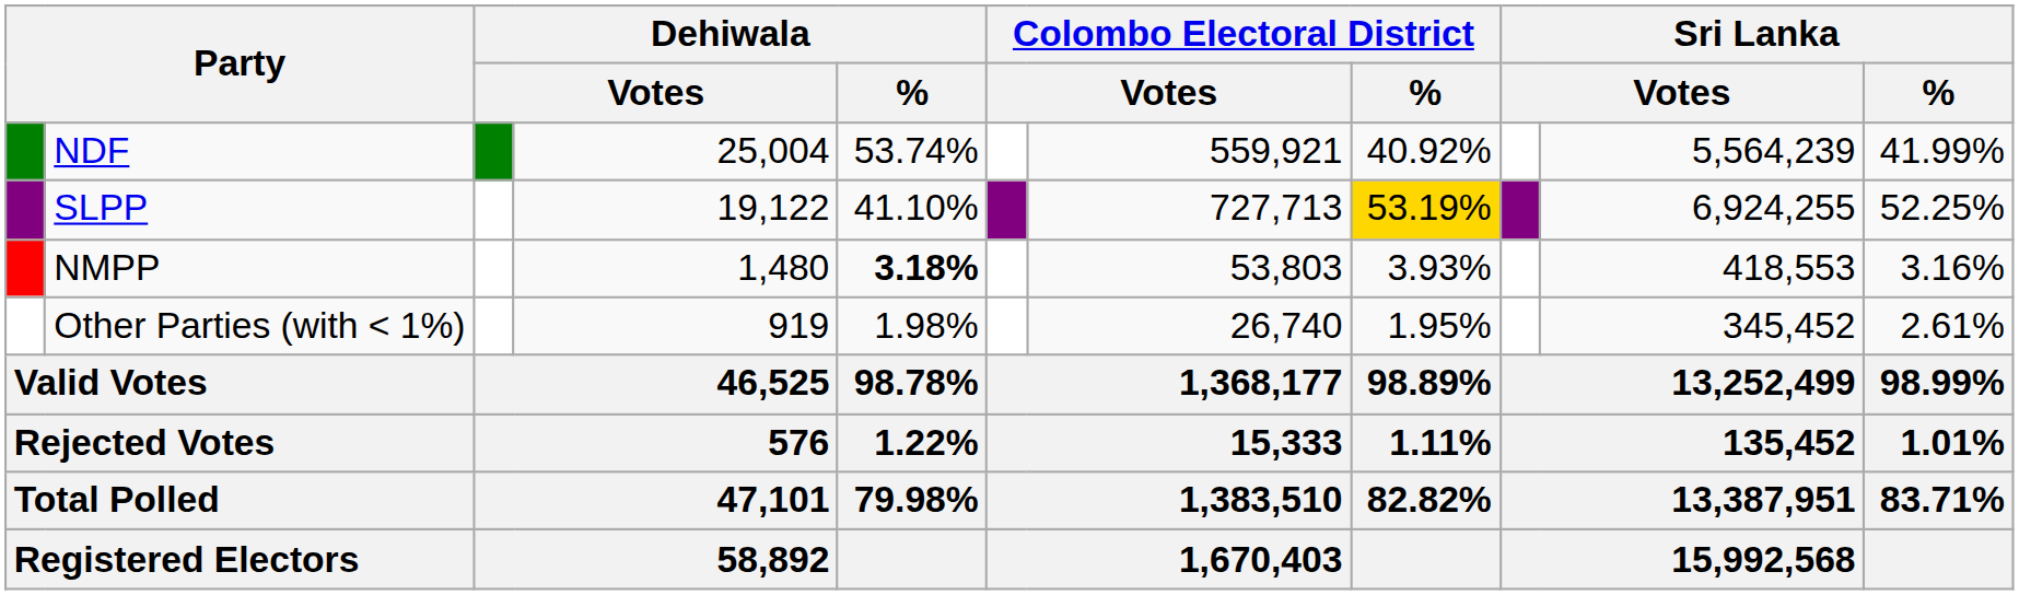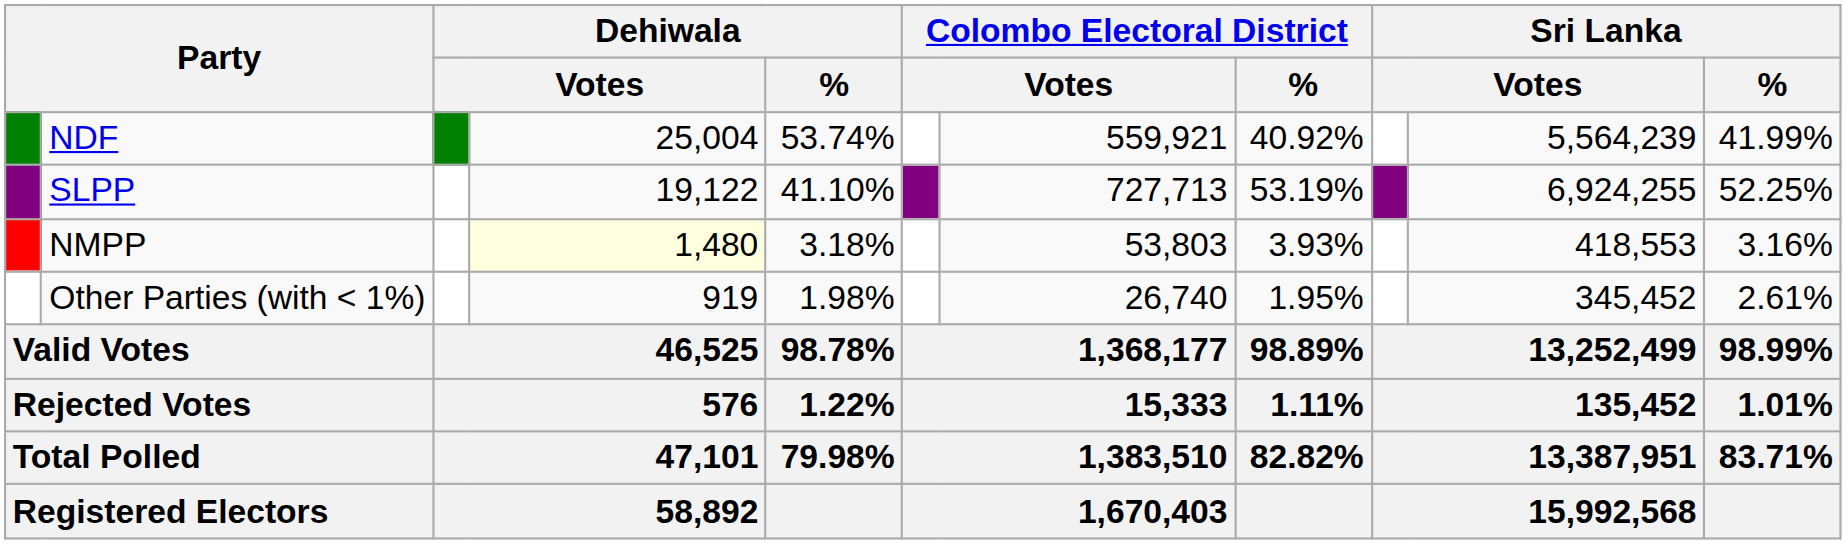SLPP | Colombo Electoral District / %: gold background -> no background
NMPP | column 4: no background -> lightyellow background
NMPP | Dehiwala / %: bold -> normal
